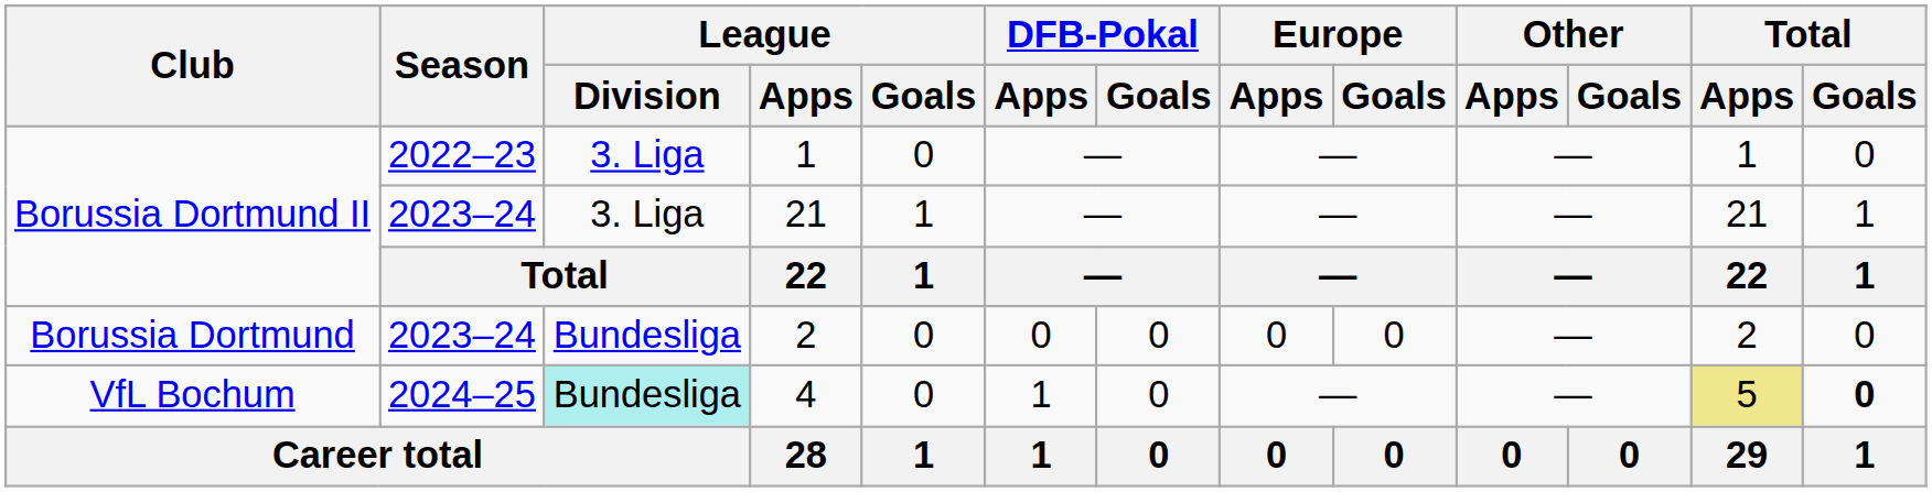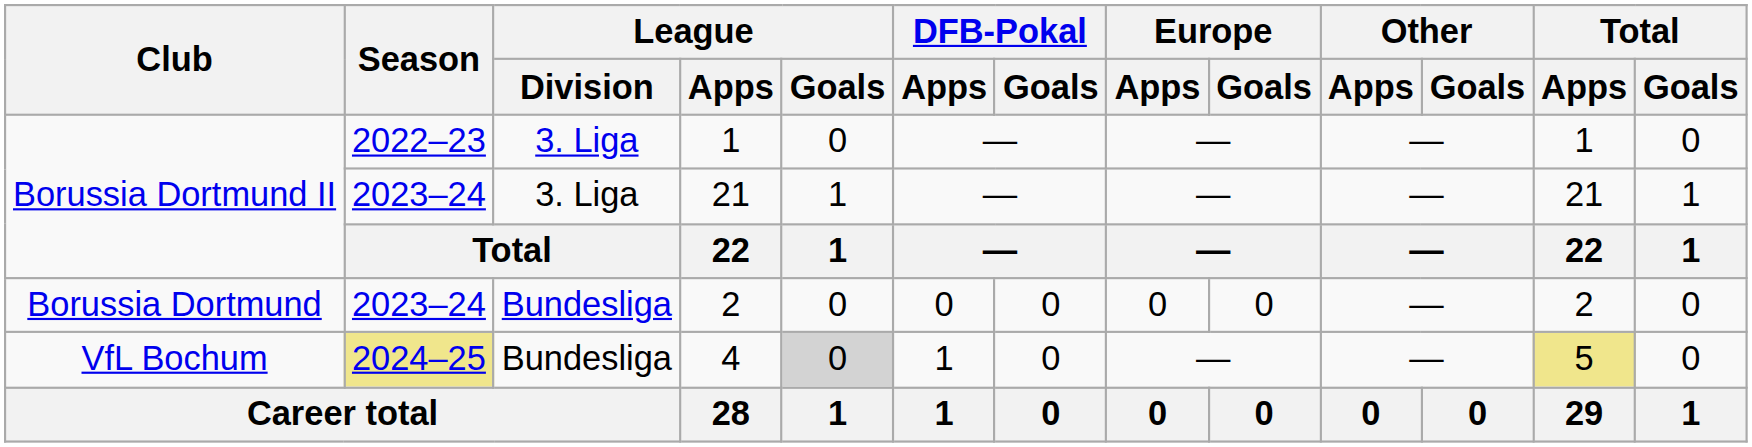4 | Season: no background -> khaki background
4 | League / Division: paleturquoise background -> no background
4 | League / Goals: no background -> lightgrey background
4 | Total / Goals: bold -> normal
